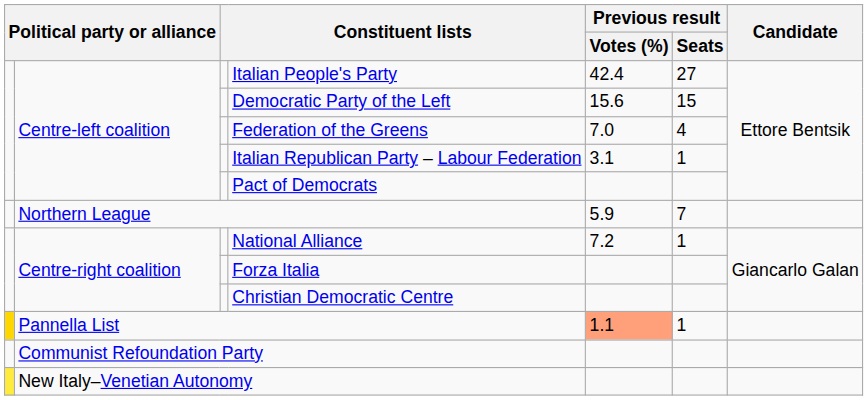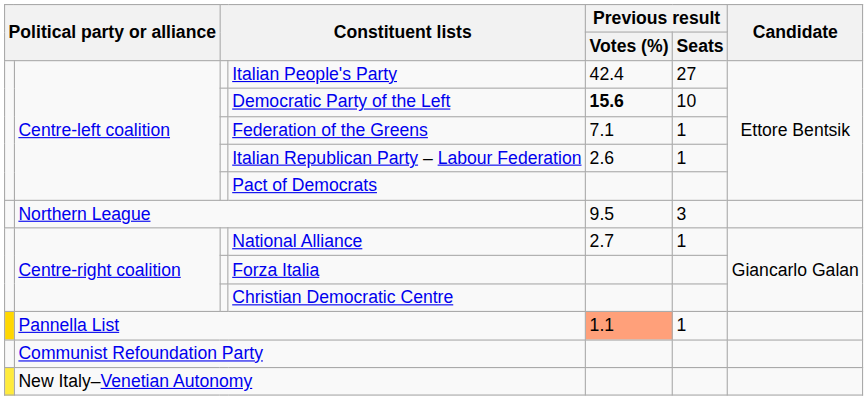Democratic Party of the Left | Previous result / Votes (%): normal -> bold
Democratic Party of the Left | Previous result / Seats: 15 -> 10
Federation of the Greens | Previous result / Votes (%): 7.0 -> 7.1
Federation of the Greens | Previous result / Seats: 4 -> 1
Italian Republican Party – Labour Federation | Previous result / Votes (%): 3.1 -> 2.6
Northern League | Previous result / Votes (%): 5.9 -> 9.5
Northern League | Previous result / Seats: 7 -> 3
National Alliance | Previous result / Votes (%): 7.2 -> 2.7
